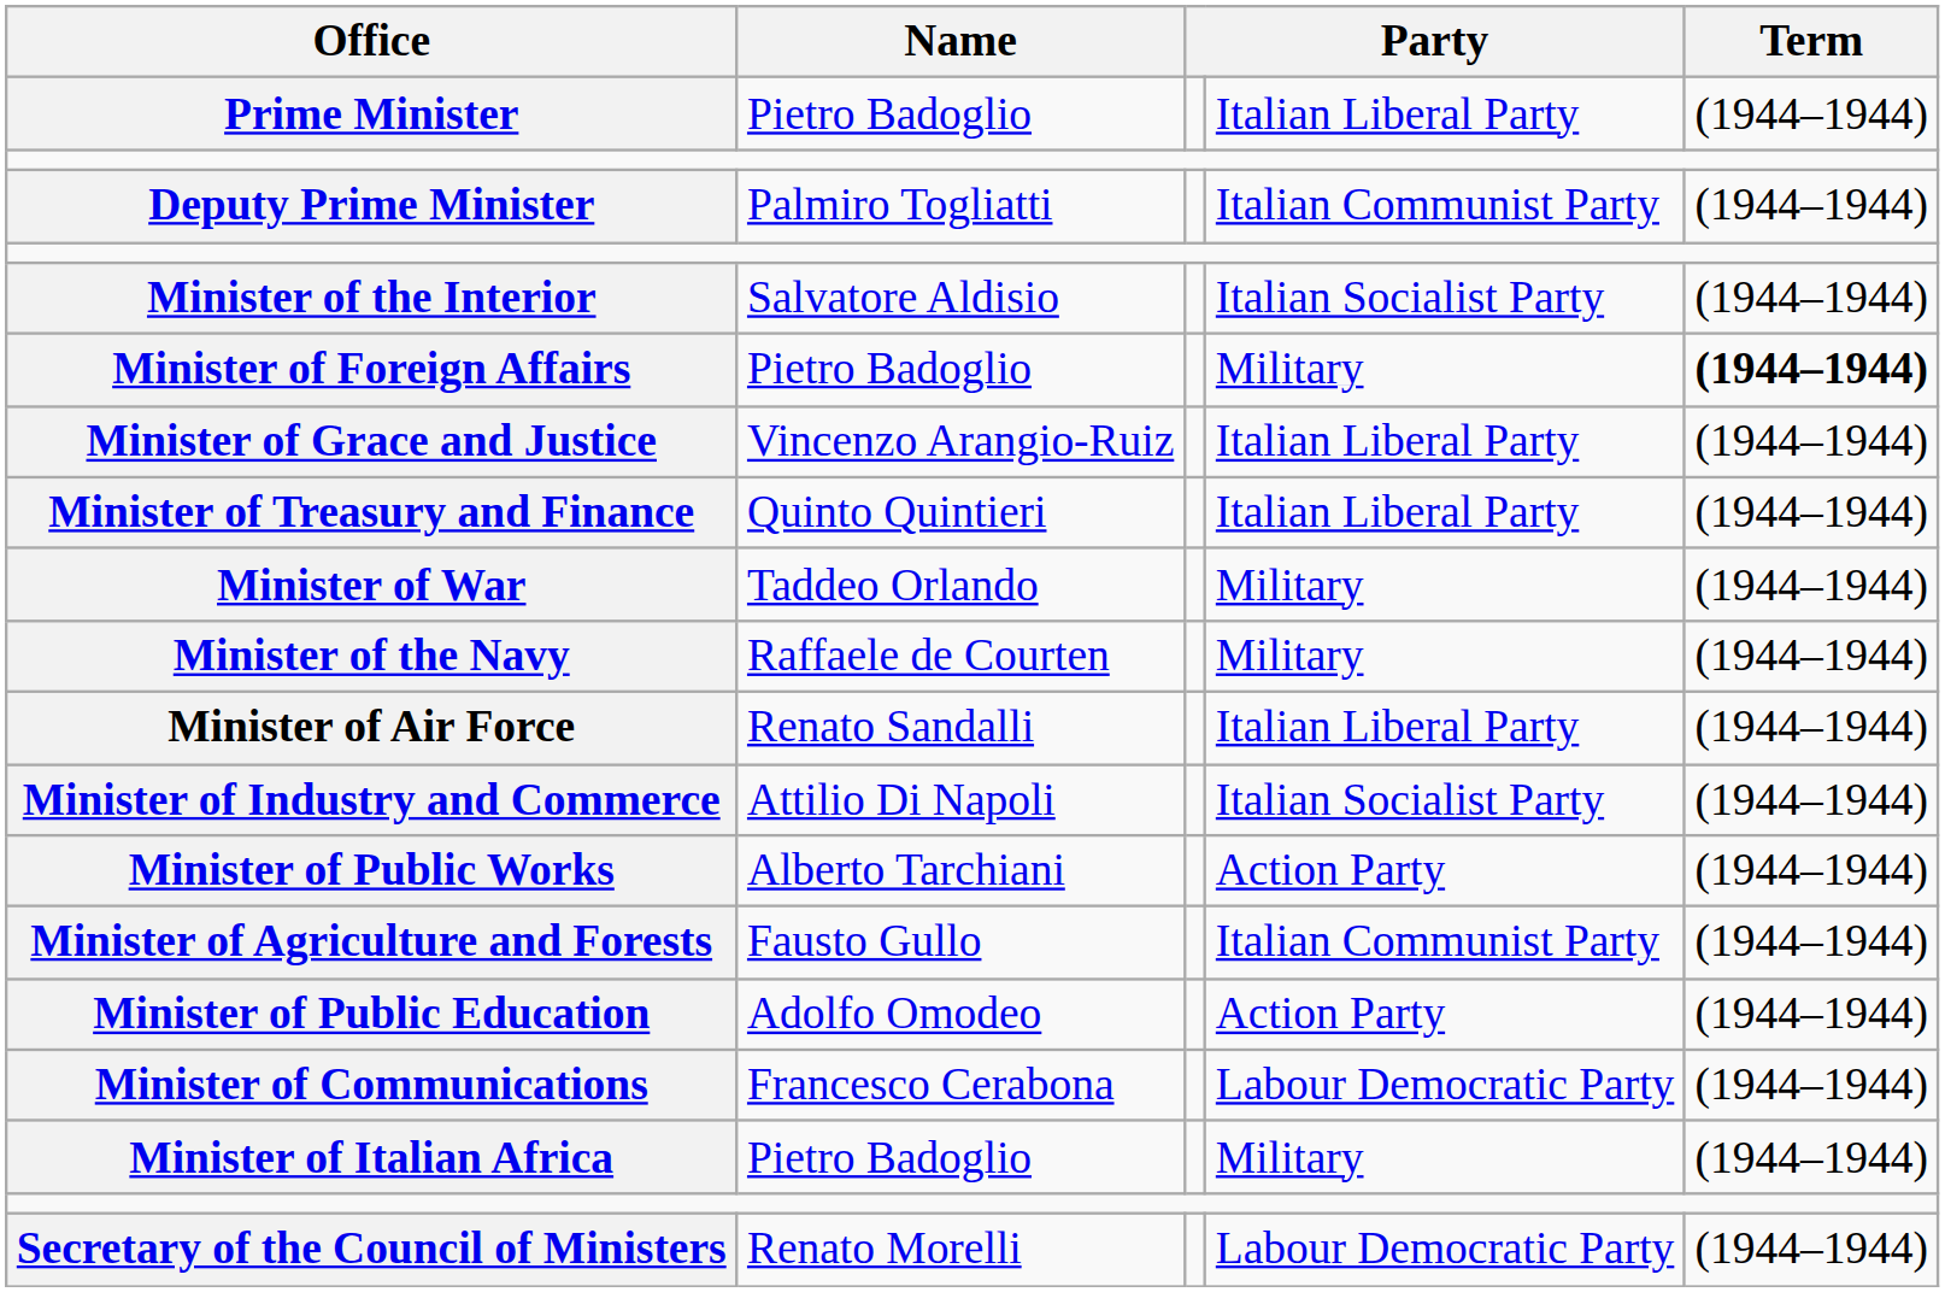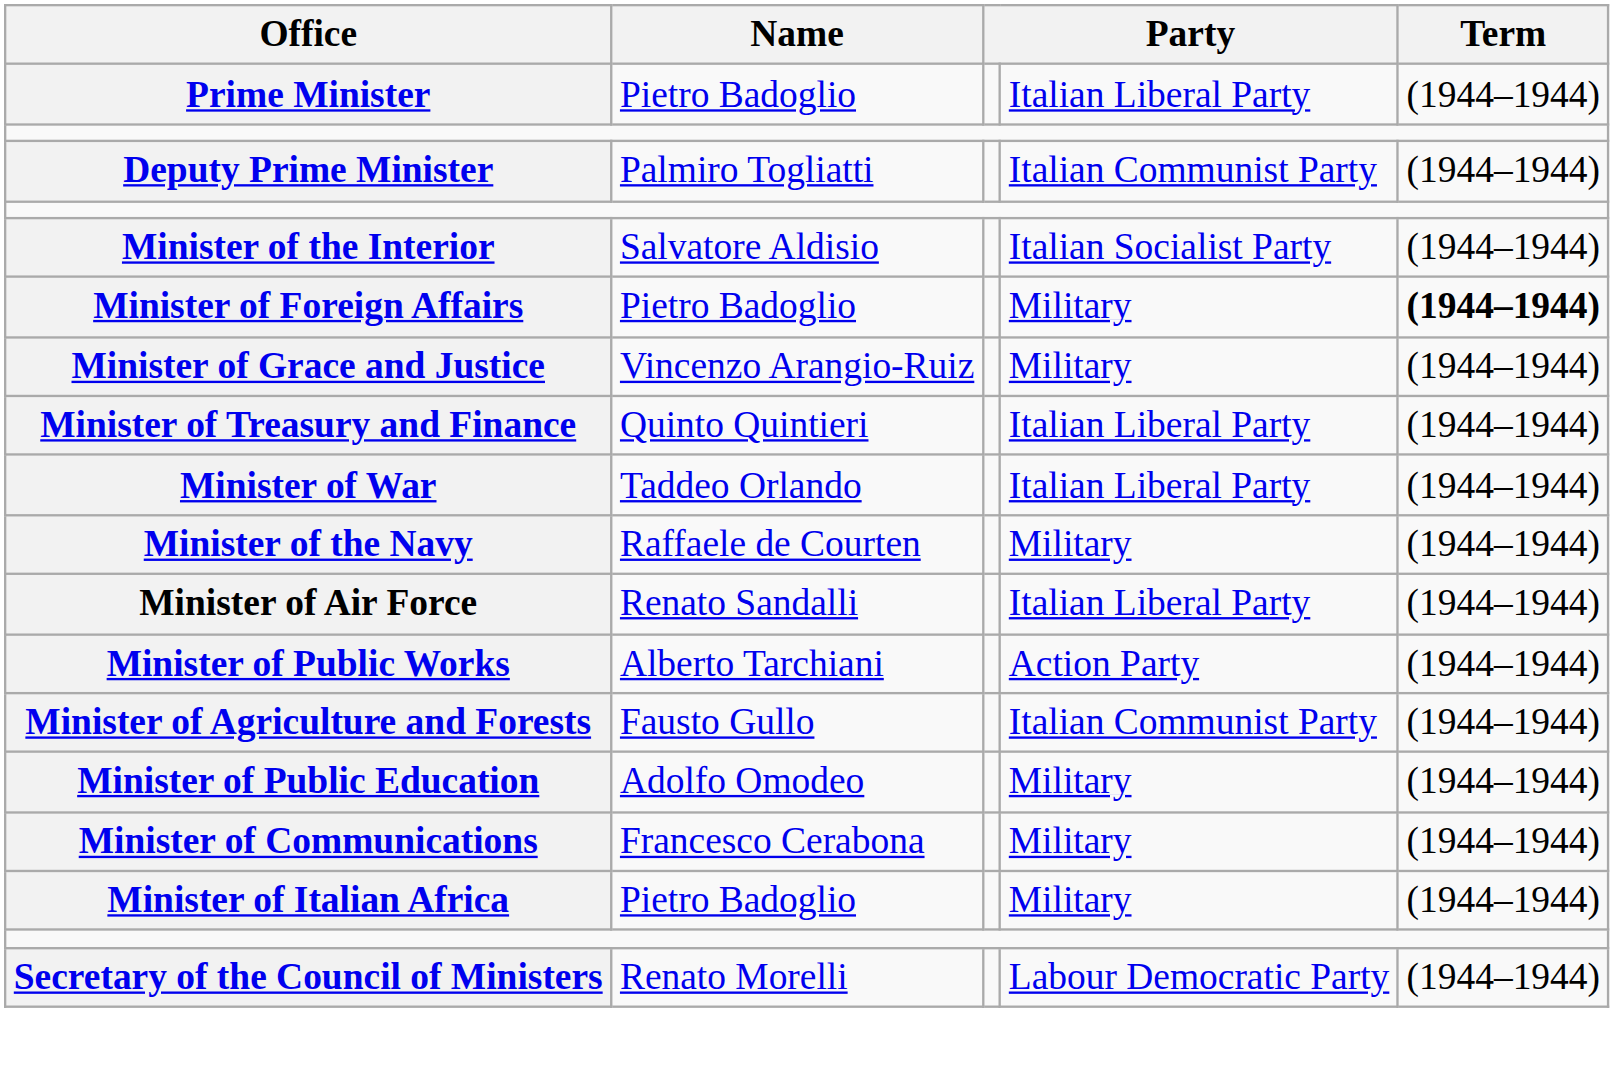Minister of Grace and Justice | column 4: Italian Liberal Party -> Military
Minister of War | column 4: Military -> Italian Liberal Party
- row: Minister of Industry and Commerce | Attilio Di Napoli | Italian Socialist Party | (1944–1944)
Minister of Public Education | column 4: Action Party -> Military
Minister of Communications | column 4: Labour Democratic Party -> Military
